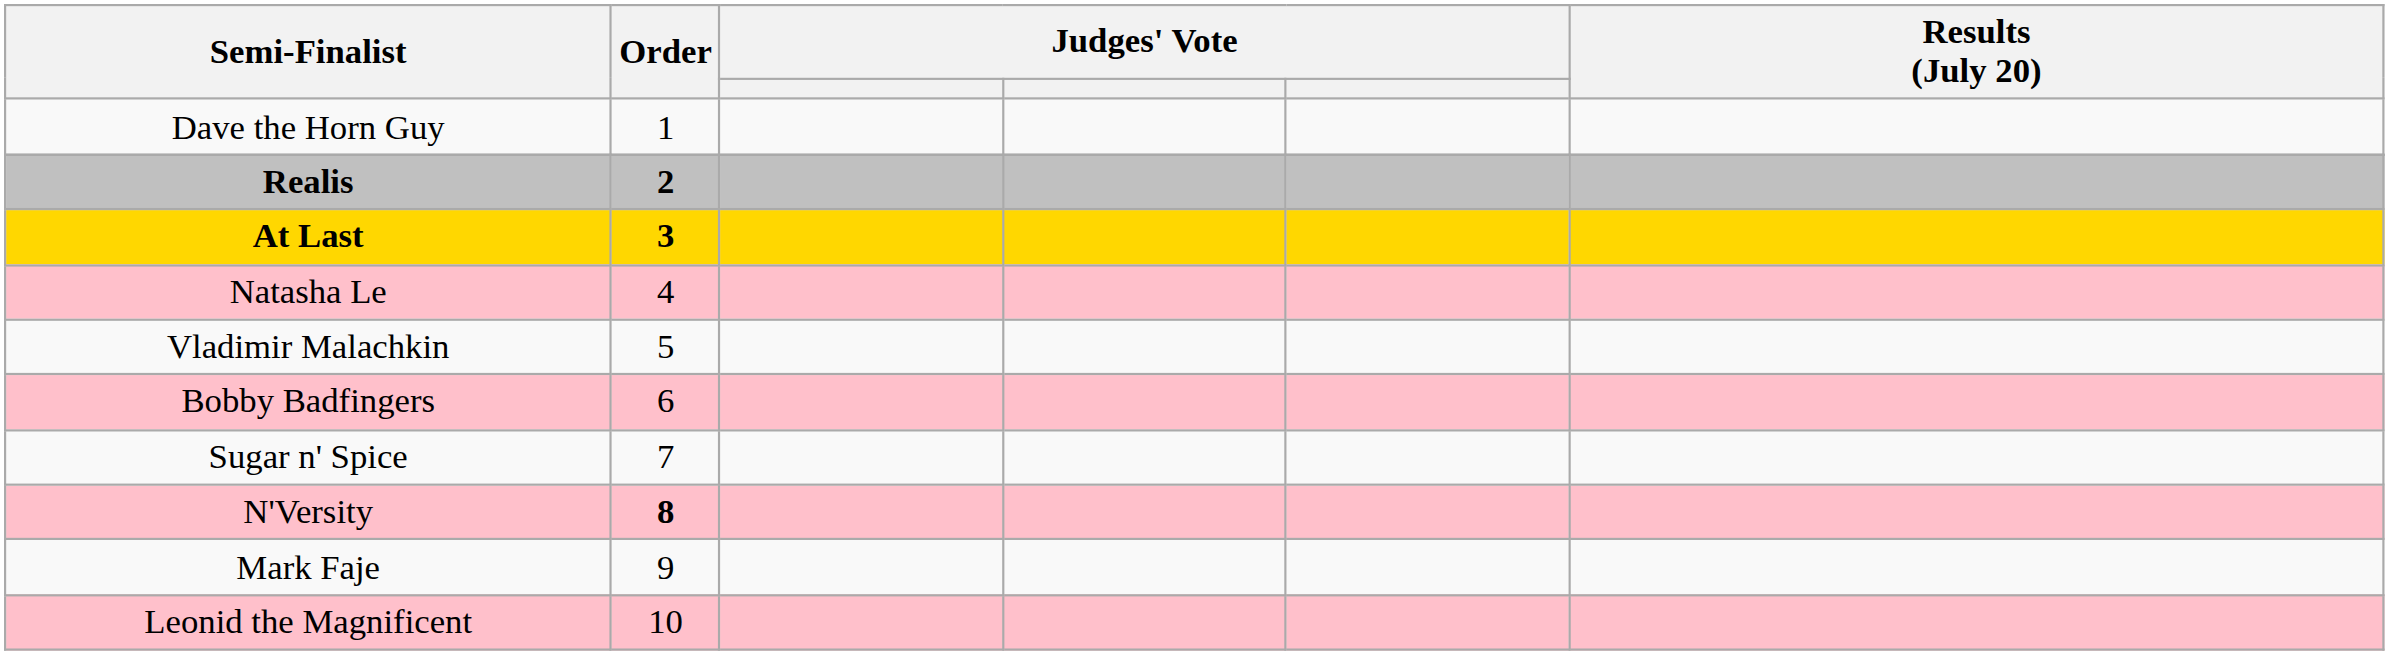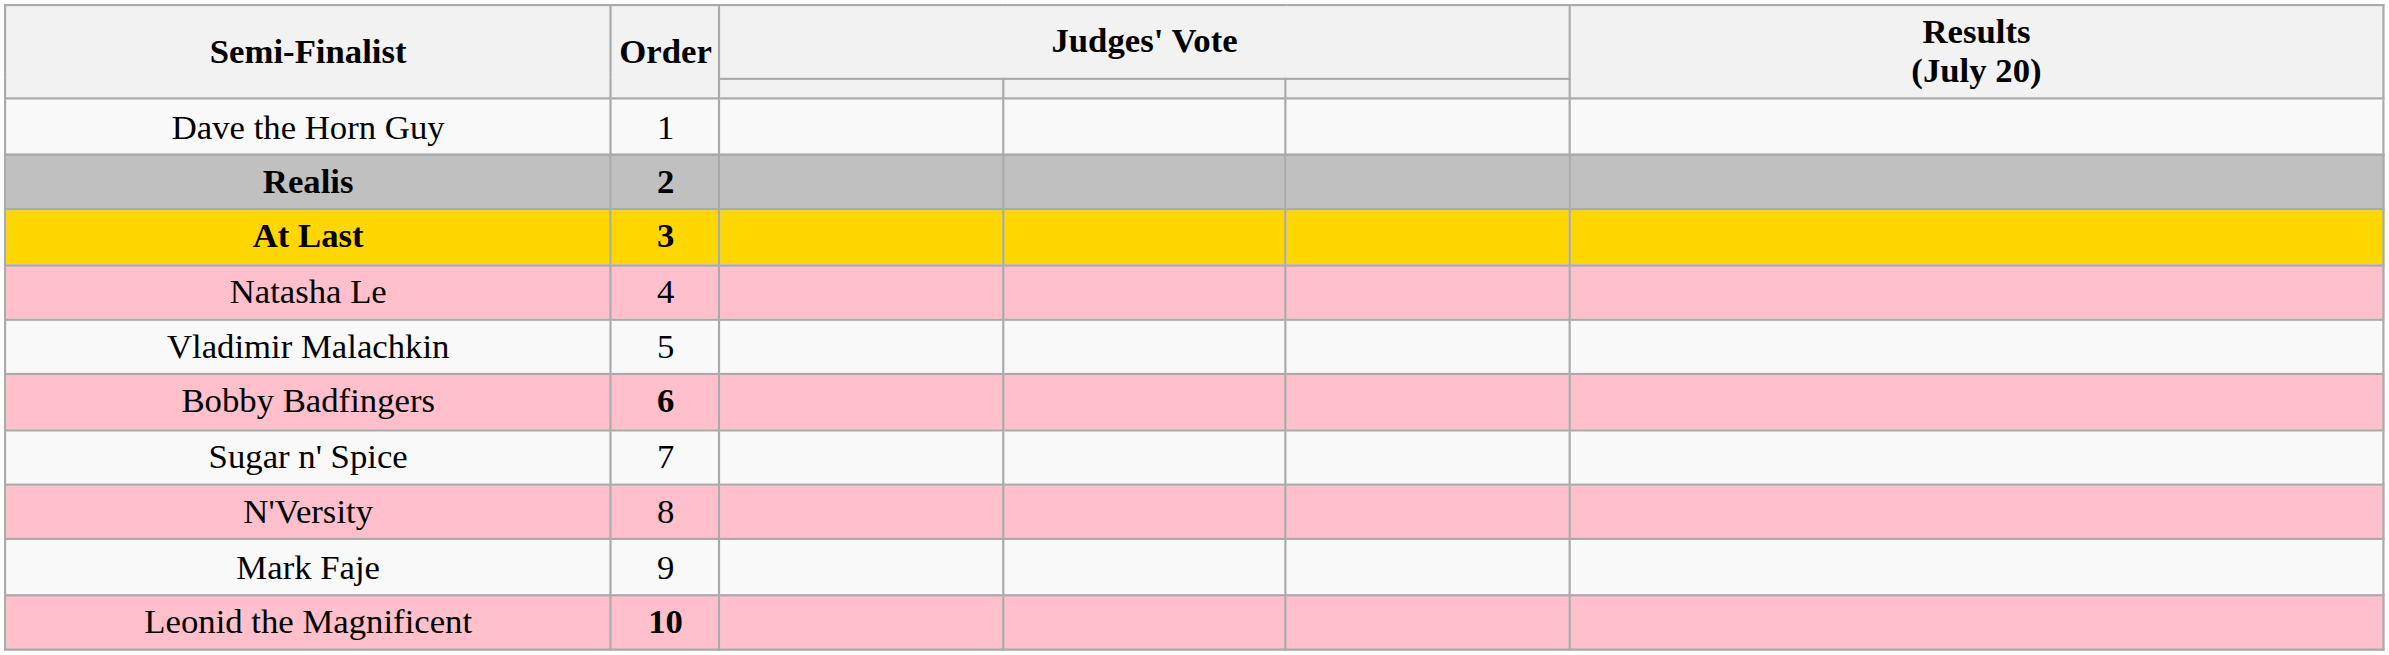Bobby Badfingers | Order: normal -> bold
N'Versity | Order: bold -> normal
Leonid the Magnificent | Order: normal -> bold
